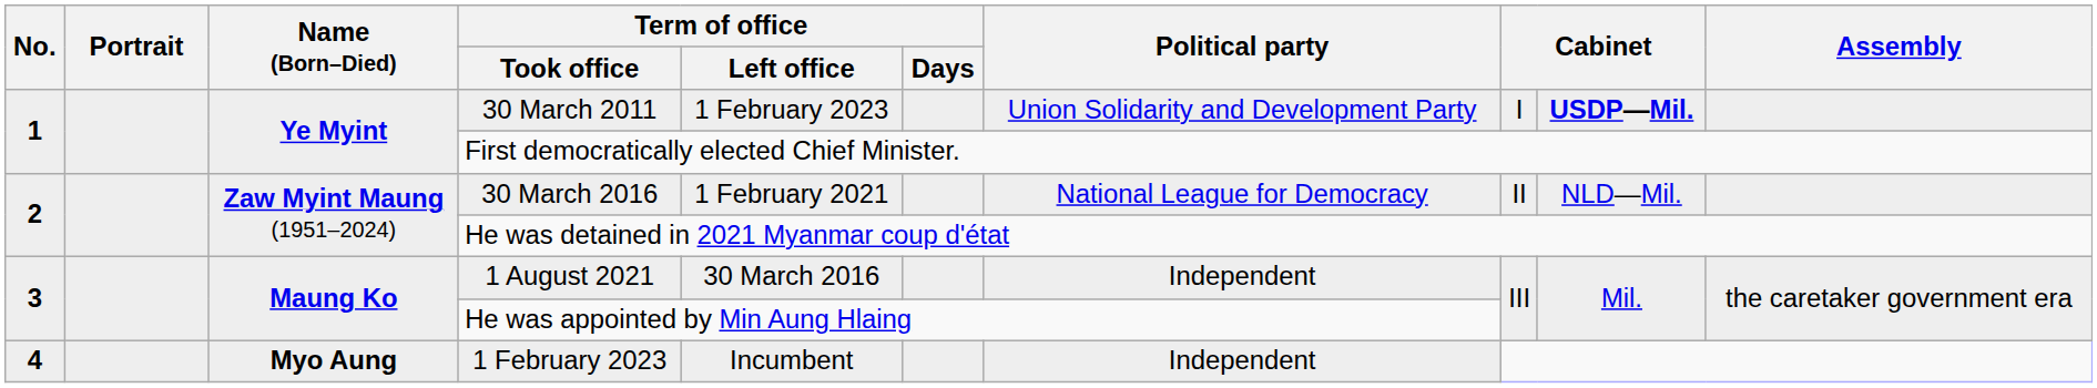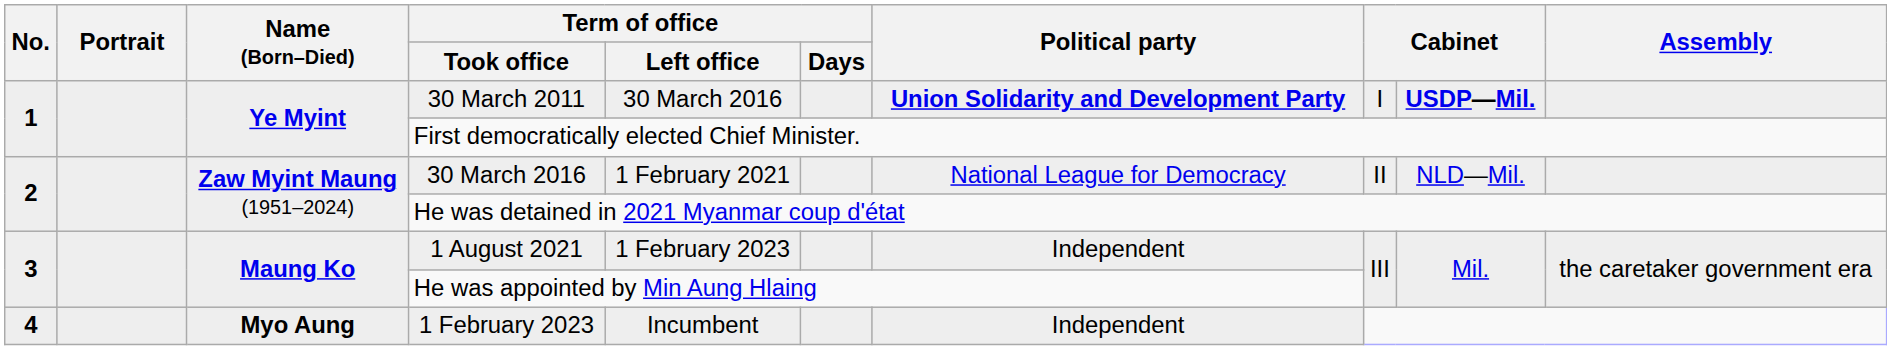30 March 2011 | Term of office / Left office: 1 February 2023 -> 30 March 2016
30 March 2011 | Political party: normal -> bold
1 August 2021 | Term of office / Left office: 30 March 2016 -> 1 February 2023
